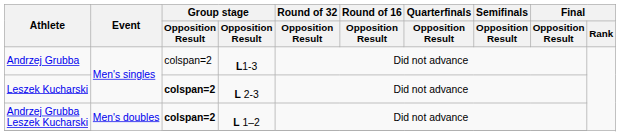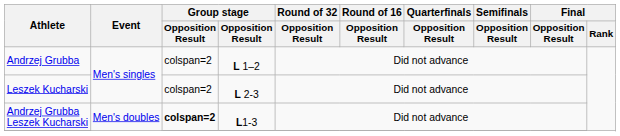Andrzej Grubba | column 4: L1-3 -> L 1–2
Leszek Kucharski | column 3: bold -> normal
Andrzej Grubba Leszek Kucharski | column 4: L 1–2 -> L1-3
